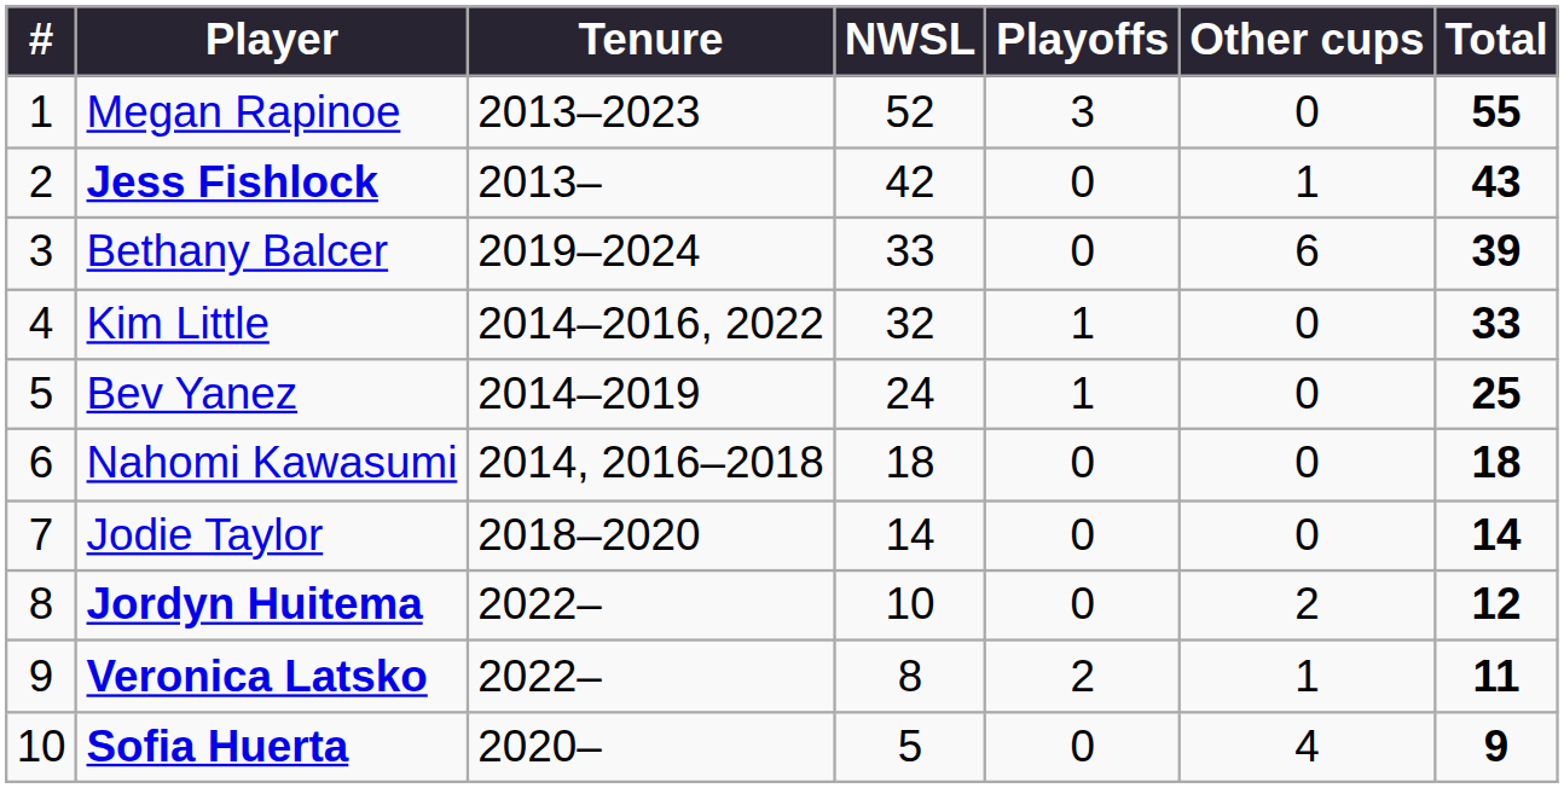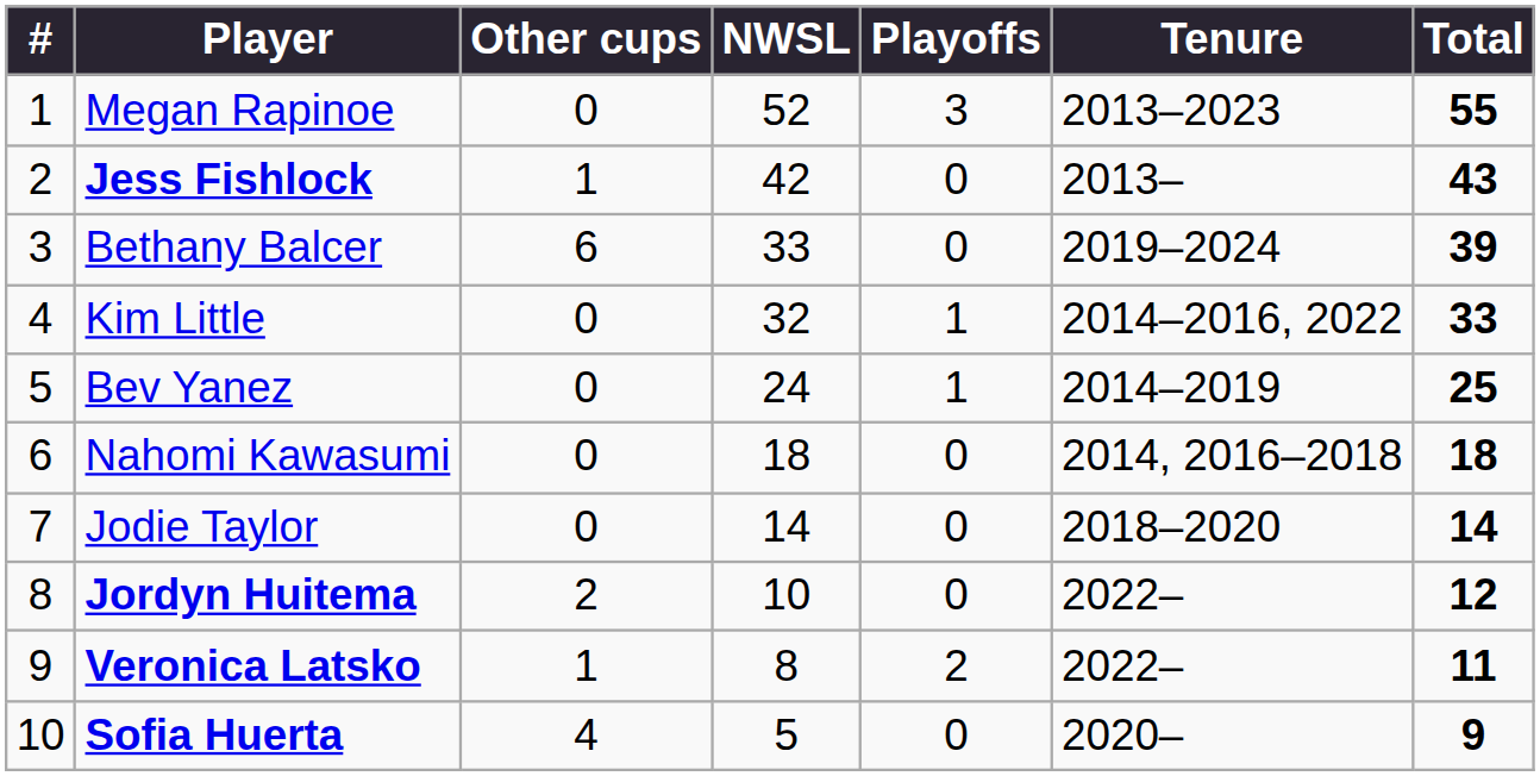columns swapped: Tenure <-> Other cups
